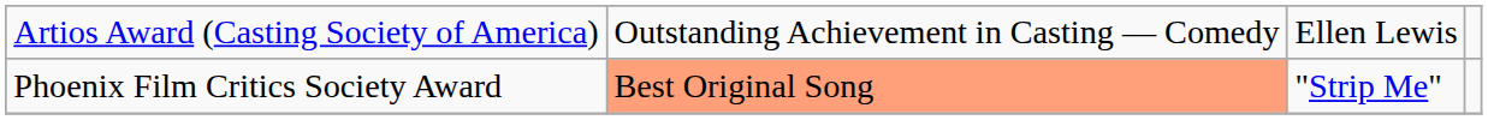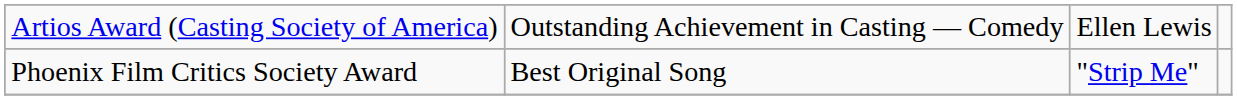Phoenix Film Critics Society Award | column 2: lightsalmon background -> no background
